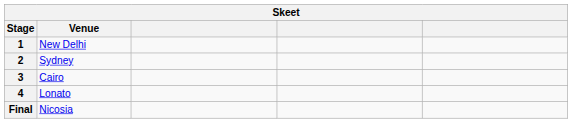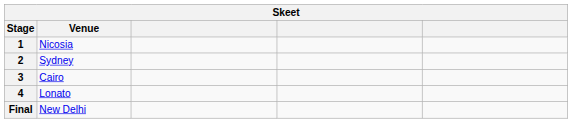1 | Venue: New Delhi -> Nicosia
Final | Venue: Nicosia -> New Delhi
